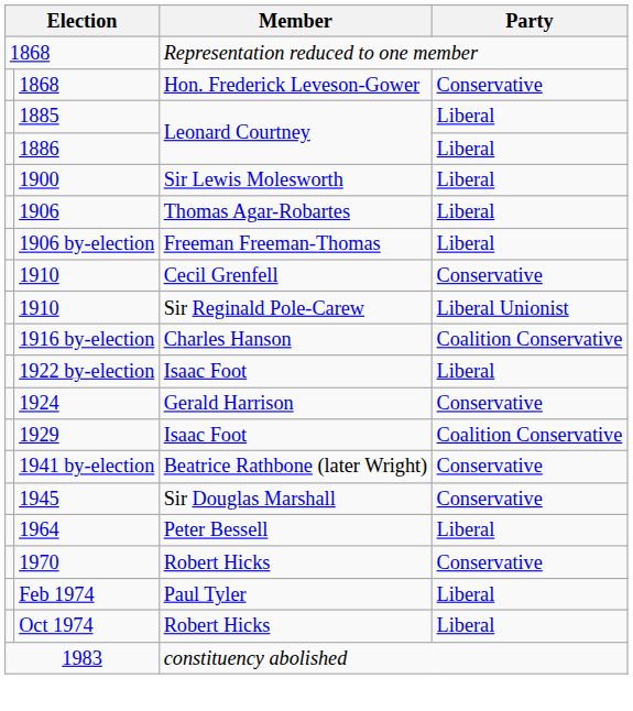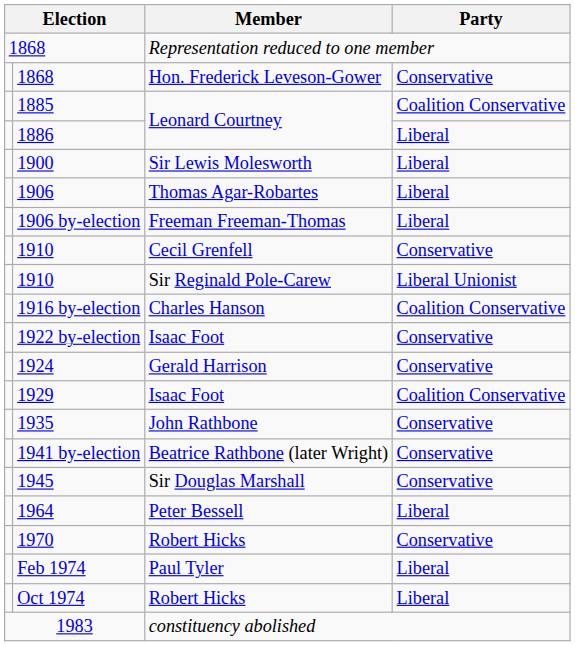1885 | Party: Liberal -> Coalition Conservative
1922 by-election | Party: Liberal -> Conservative
+ row: 1935 | John Rathbone | Conservative
